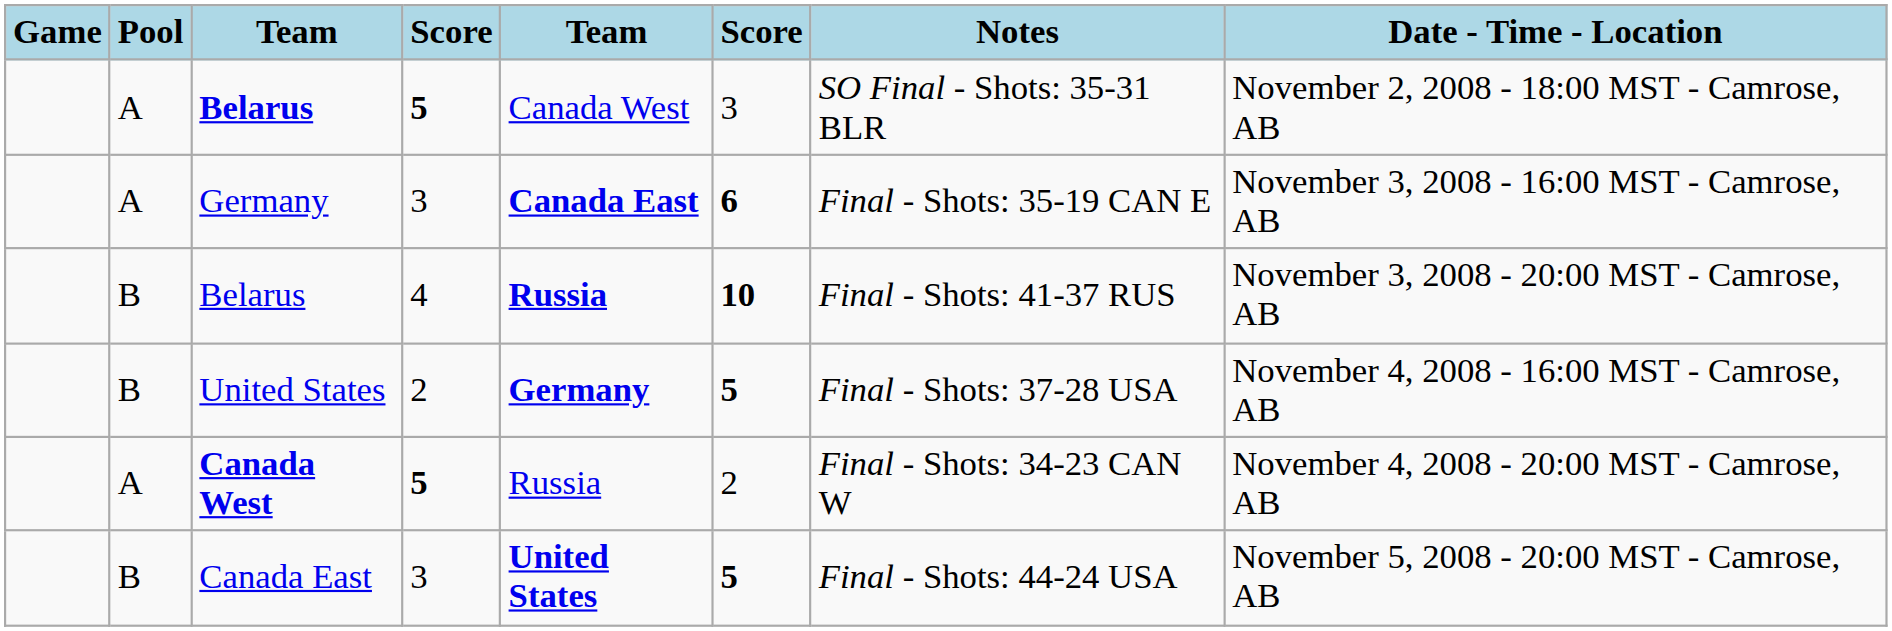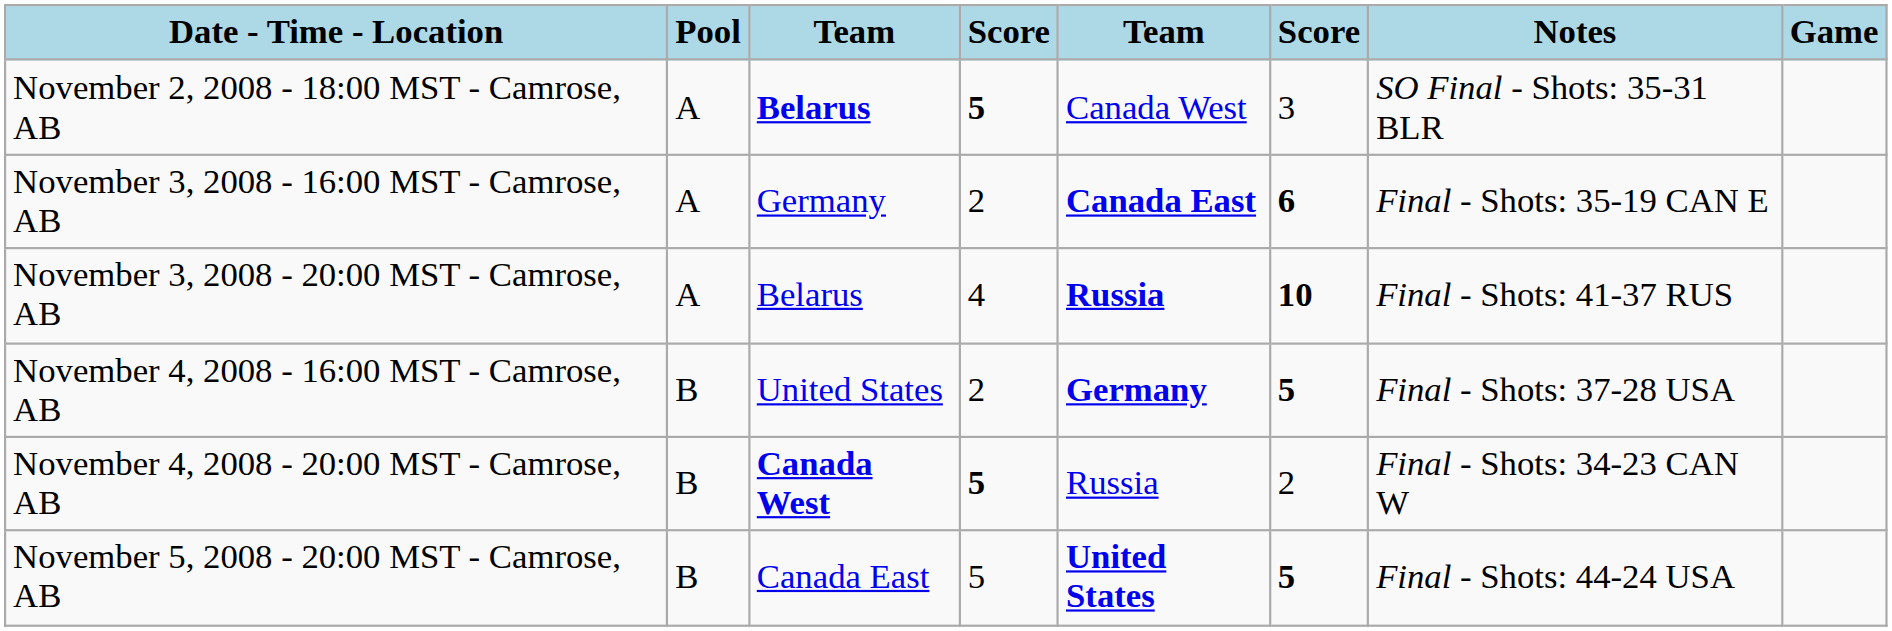columns swapped: Game <-> Date - Time - Location
row 3 | column 4: 3 -> 2
row 4 | Pool: B -> A
row 6 | Pool: A -> B
row 7 | column 4: 3 -> 5
